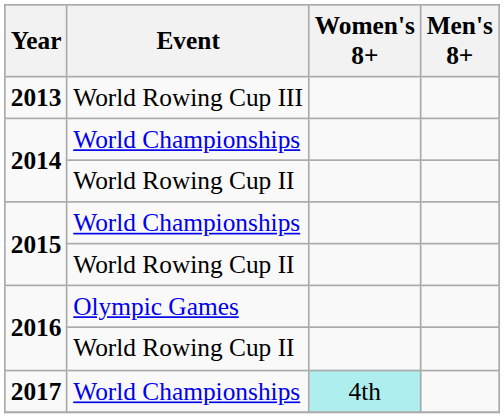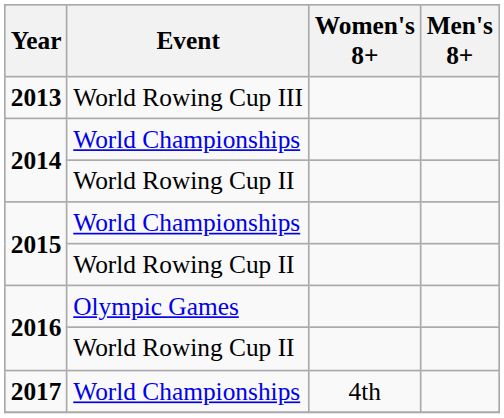2017 | Women's 8+: paleturquoise background -> no background
